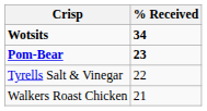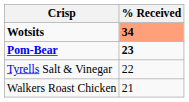Wotsits | % Received: no background -> lightsalmon background
